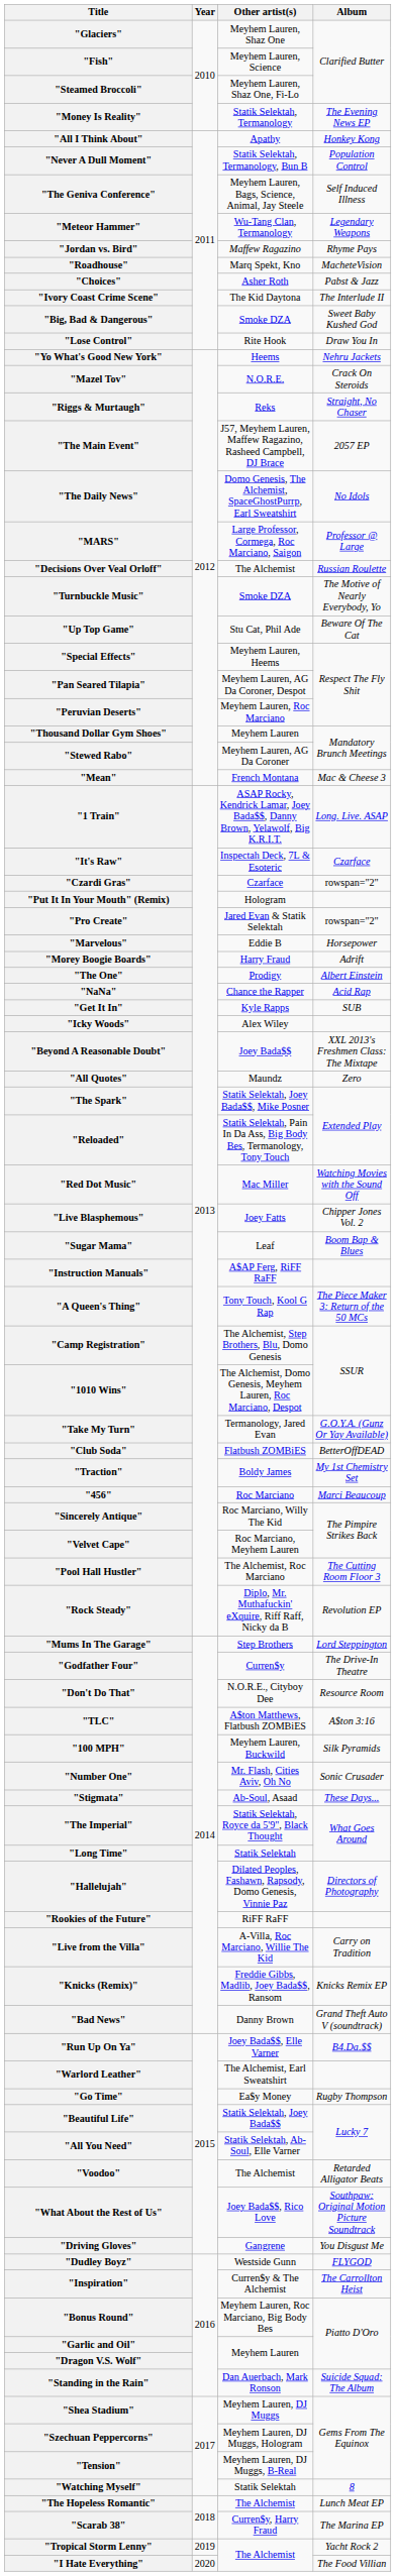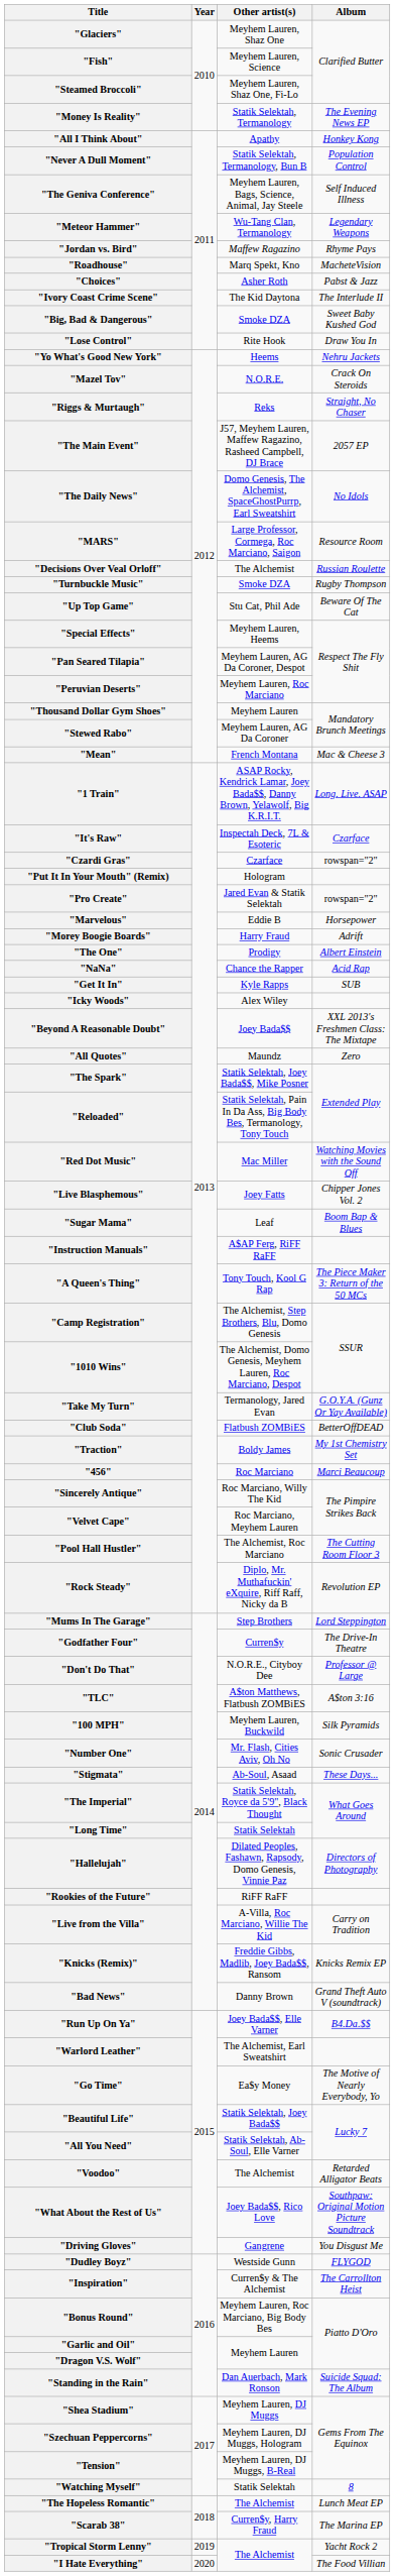"MARS" | Album: Professor @ Large -> Resource Room
"Turnbuckle Music" | Album: The Motive of Nearly Everybody, Yo -> Rugby Thompson
"Don't Do That" | Album: Resource Room -> Professor @ Large
"Go Time" | Album: Rugby Thompson -> The Motive of Nearly Everybody, Yo
